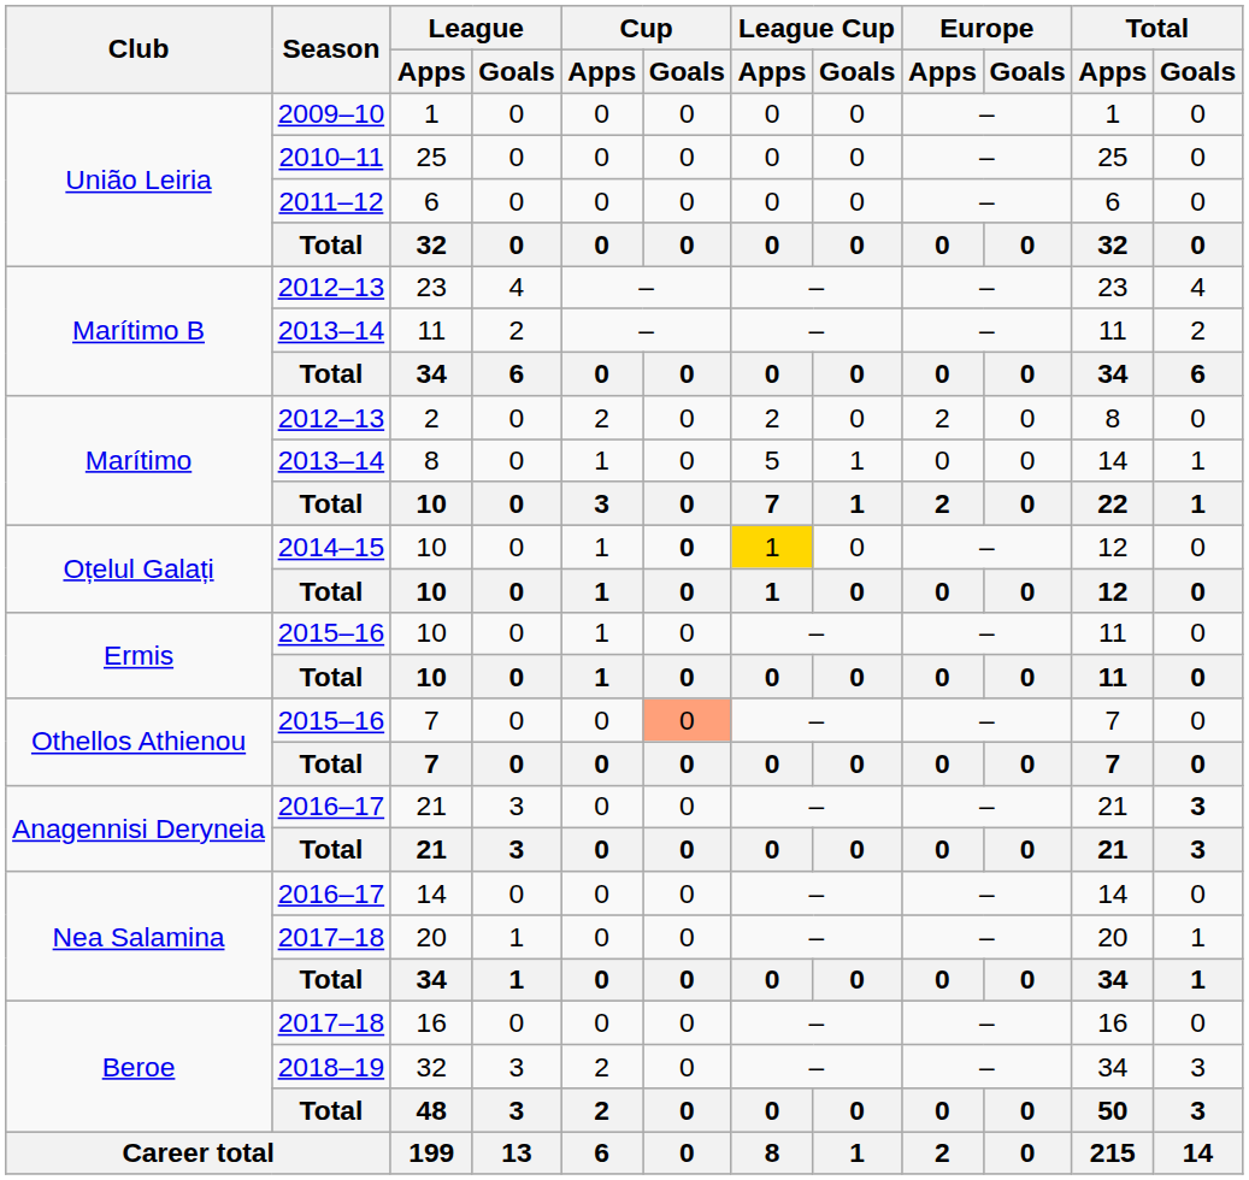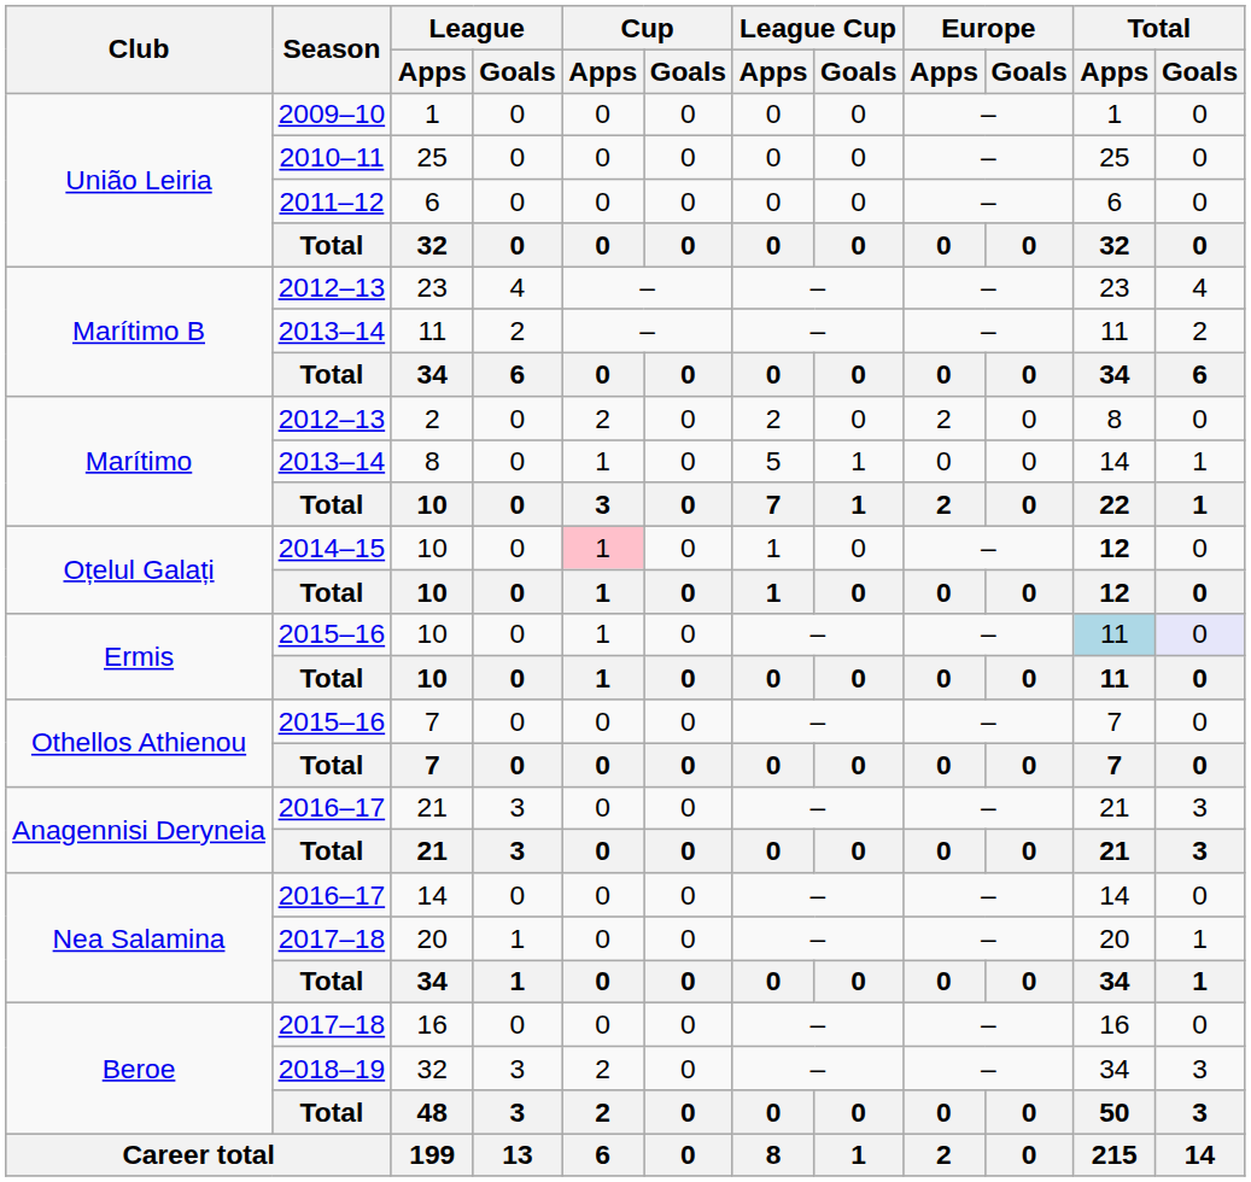2014–15 / 10 | Cup / Apps: no background -> pink background
2014–15 / 10 | Cup / Goals: bold -> normal
2014–15 / 10 | League Cup / Apps: gold background -> no background
2014–15 / 10 | Total / Apps: normal -> bold
2015–16 / 10 | Total / Apps: no background -> lightblue background
2015–16 / 10 | Total / Goals: no background -> lavender background
2015–16 / 7 | Cup / Goals: lightsalmon background -> no background
2016–17 / 21 | Total / Goals: bold -> normal
